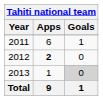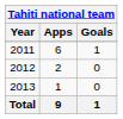2012 | Apps: bold -> normal
2013 | Goals: lightgrey background -> no background
